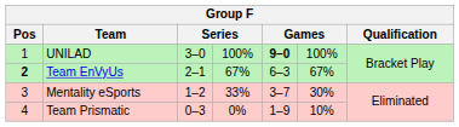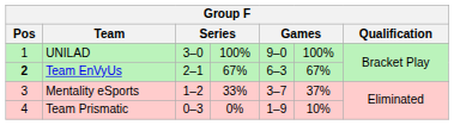UNILAD | column 5: bold -> normal
Mentality eSports | column 6: 30% -> 37%
